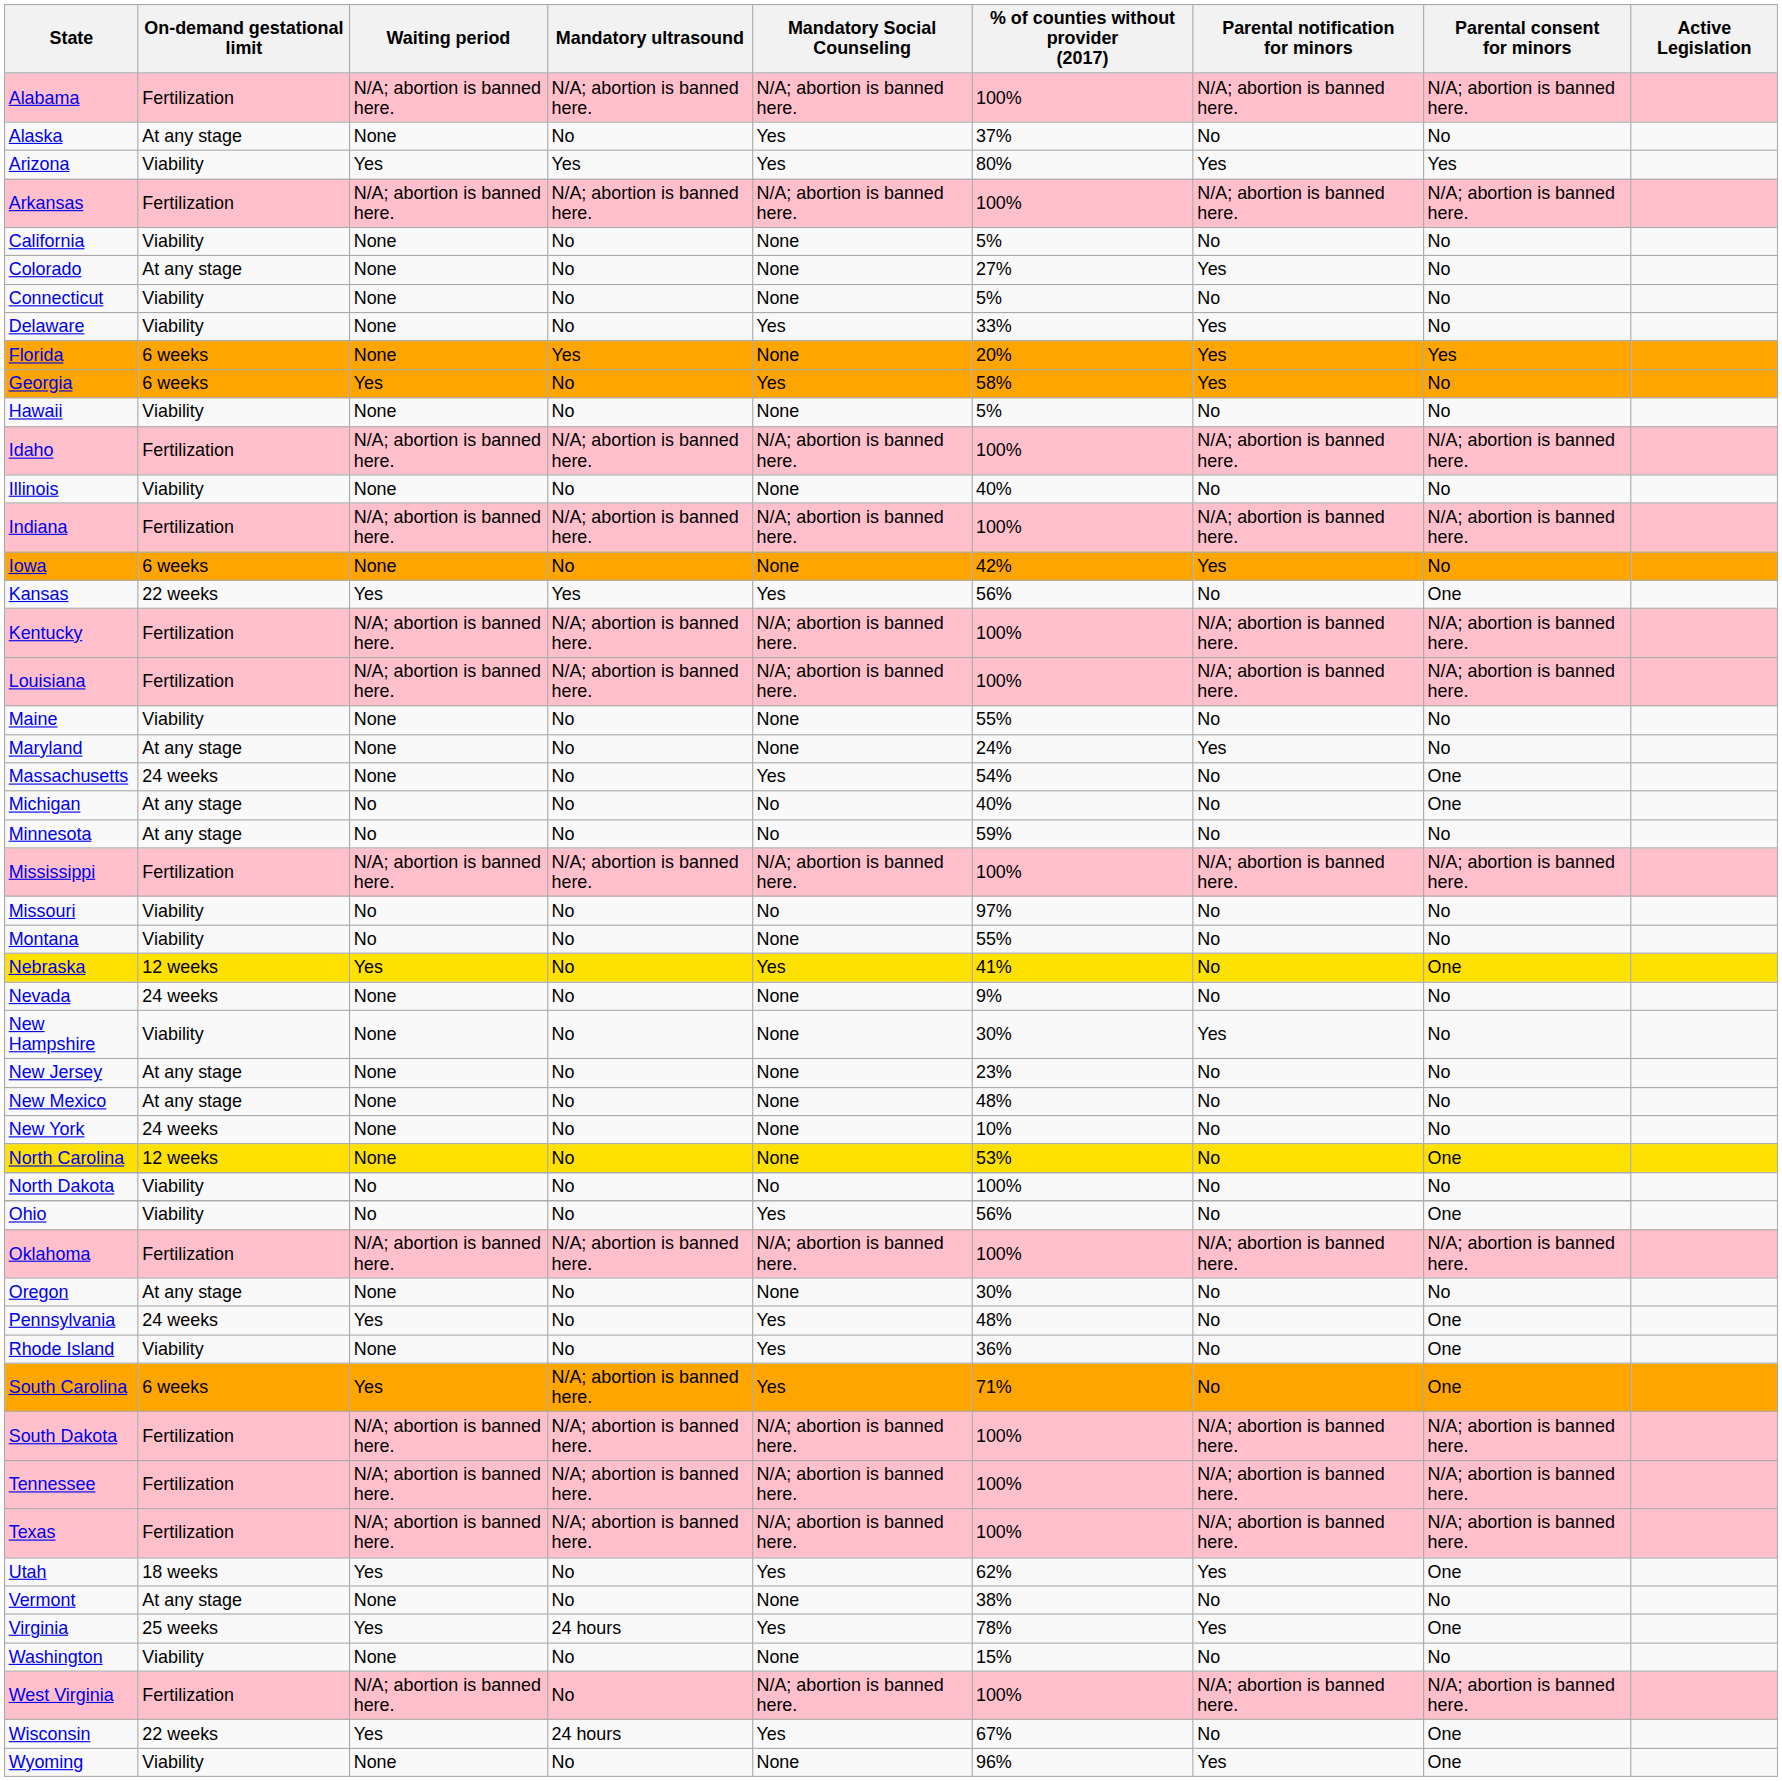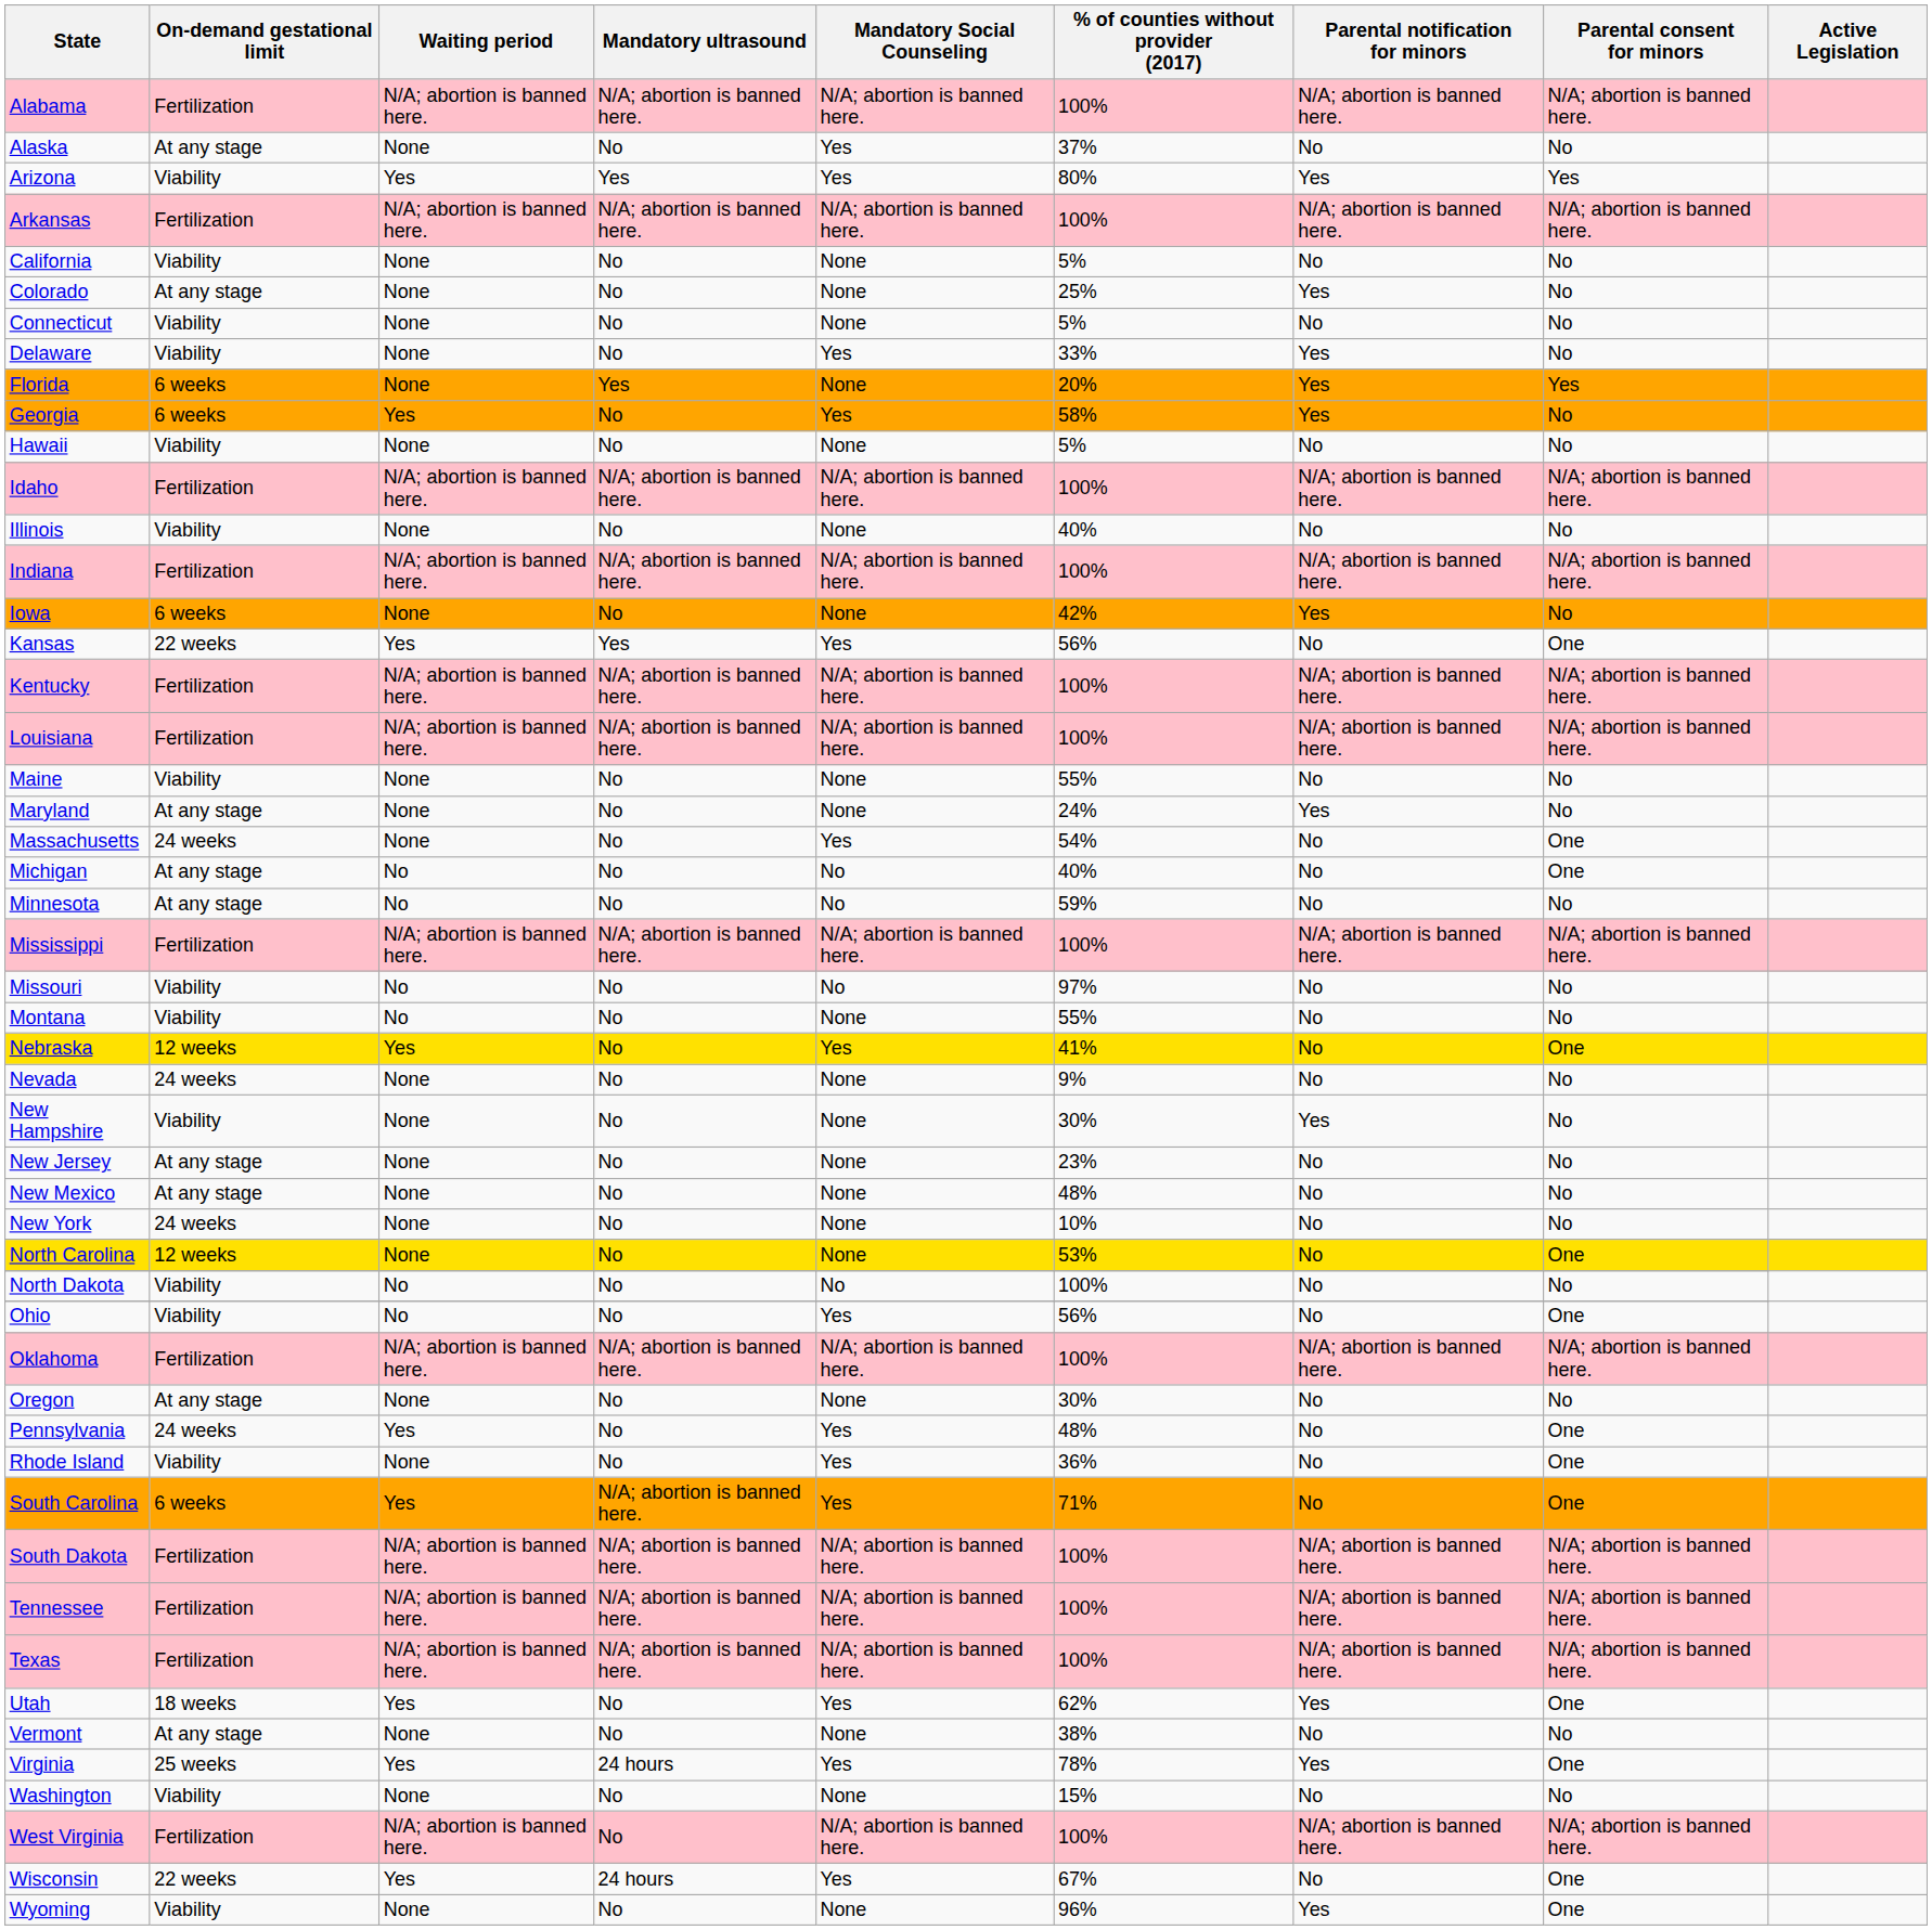Colorado | % of counties without provider (2017): 27% -> 25%
